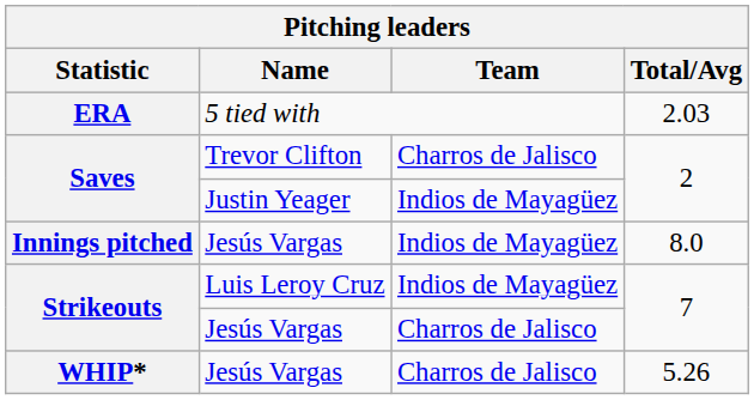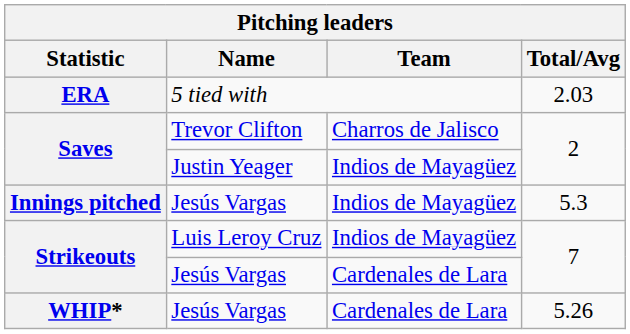Innings pitched | Total/Avg: 8.0 -> 5.3
Strikeouts / Jesús Vargas | Team: Charros de Jalisco -> Cardenales de Lara
WHIP* | Team: Charros de Jalisco -> Cardenales de Lara
